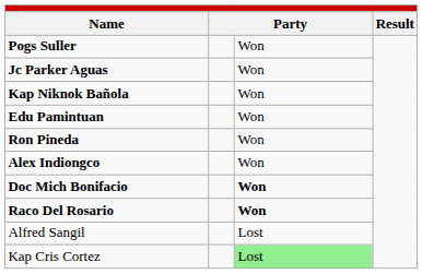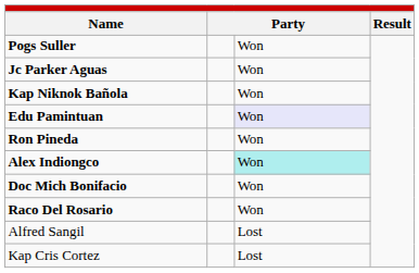Edu Pamintuan | column 3: no background -> lavender background
Alex Indiongco | column 3: no background -> paleturquoise background
Doc Mich Bonifacio | column 3: bold -> normal
Raco Del Rosario | column 3: bold -> normal
Kap Cris Cortez | column 3: lightgreen background -> no background
